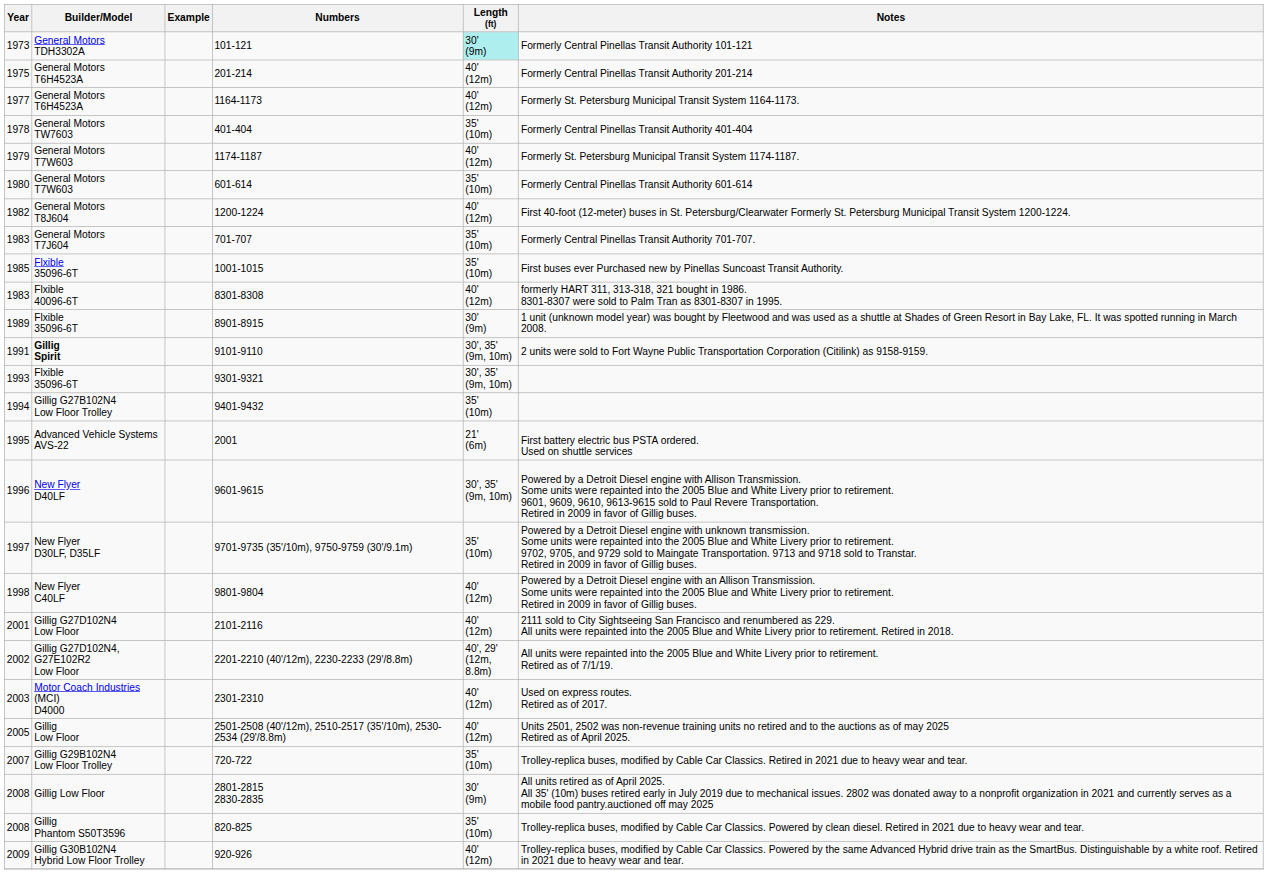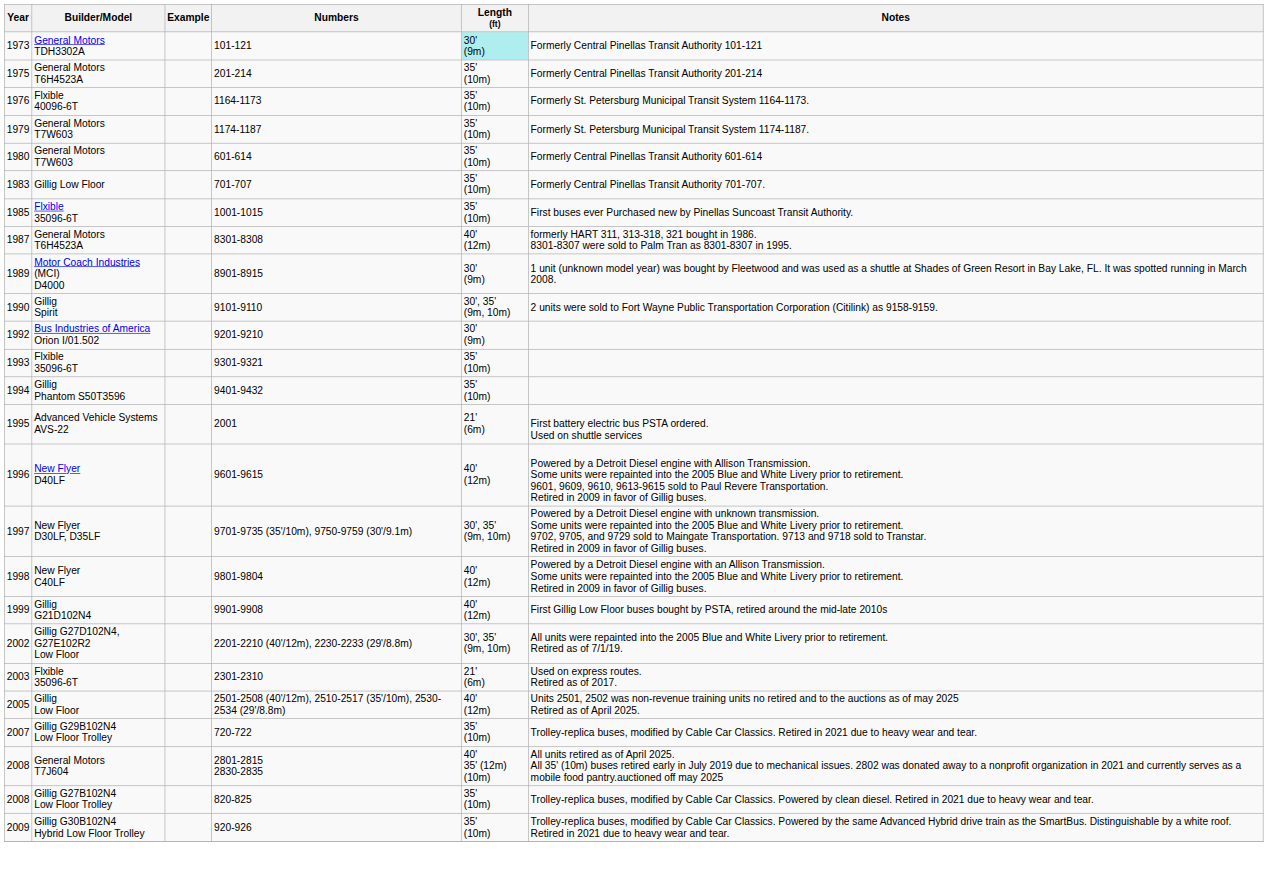201-214 | Length (ft): 40' (12m) -> 35' (10m)
1164-1173 | Year: 1977 -> 1976
1164-1173 | Builder/Model: General Motors T6H4523A -> Flxible 40096-6T
1164-1173 | Length (ft): 40' (12m) -> 35' (10m)
- row: 1978 | General Motors TW7603 | 401-404 | 35' (10m) | Formerly Central Pinellas Transit Authority 401-404
1174-1187 | Length (ft): 40' (12m) -> 35' (10m)
- row: 1982 | General Motors T8J604 | 1200-1224 | 40' (12m) | First 40-foot (12-meter) buses in St. Petersburg/Clearwater Formerly St. Petersburg Municipal Transit System 1200-1224.
701-707 | Builder/Model: General Motors T7J604 -> Gillig Low Floor
8301-8308 | Year: 1983 -> 1987
8301-8308 | Builder/Model: Flxible 40096-6T -> General Motors T6H4523A
8901-8915 | Builder/Model: Flxible 35096-6T -> Motor Coach Industries (MCI) D4000
9101-9110 | Year: 1991 -> 1990
9101-9110 | Builder/Model: bold -> normal
+ row: 1992 | Bus Industries of America Orion I/01.502 | 9201-9210 | 30' (9m)
9301-9321 | Length (ft): 30', 35' (9m, 10m) -> 35' (10m)
9401-9432 | Builder/Model: Gillig G27B102N4 Low Floor Trolley -> Gillig Phantom S50T3596
9601-9615 | Length (ft): 30', 35' (9m, 10m) -> 40' (12m)
9701-9735 (35'/10m), 9750-9759 (30'/9.1m) | Length (ft): 35' (10m) -> 30', 35' (9m, 10m)
+ row: 1999 | Gillig G21D102N4 | 9901-9908 | 40' (12m) | First Gillig Low Floor buses bought by PSTA, retired around the mid-late 2010s
- row: 2001 | Gillig G27D102N4 Low Floor | 2101-2116 | 40' (12m) | 2111 sold to City Sightseeing San Francisco and renumbered as 229. All units were repainted into the 2005 Blue and White Livery prior to retirement. Retired in 2018.
2201-2210 (40'/12m), 2230-2233 (29'/8.8m) | Length (ft): 40', 29' (12m, 8.8m) -> 30', 35' (9m, 10m)
2301-2310 | Builder/Model: Motor Coach Industries (MCI) D4000 -> Flxible 35096-6T
2301-2310 | Length (ft): 40' (12m) -> 21' (6m)
2801-2815 2830-2835 | Builder/Model: Gillig Low Floor -> General Motors T7J604
2801-2815 2830-2835 | Length (ft): 30' (9m) -> 40' 35' (12m)(10m)
820-825 | Builder/Model: Gillig Phantom S50T3596 -> Gillig G27B102N4 Low Floor Trolley
920-926 | Length (ft): 40' (12m) -> 35' (10m)
